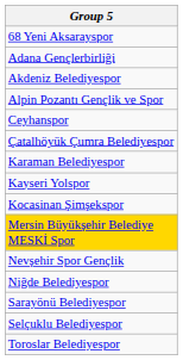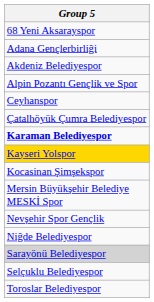row 8 | column 1: normal -> bold
row 9 | column 1: no background -> gold background
row 11 | column 1: gold background -> no background
row 14 | column 1: no background -> lightgrey background
